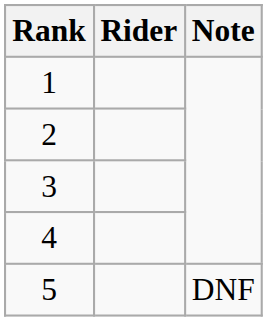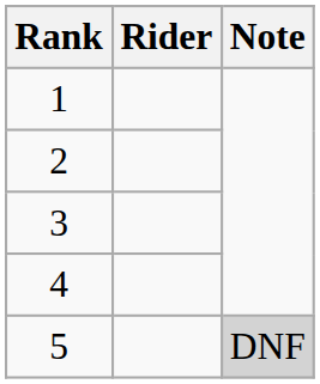5 | Note: no background -> lightgrey background
